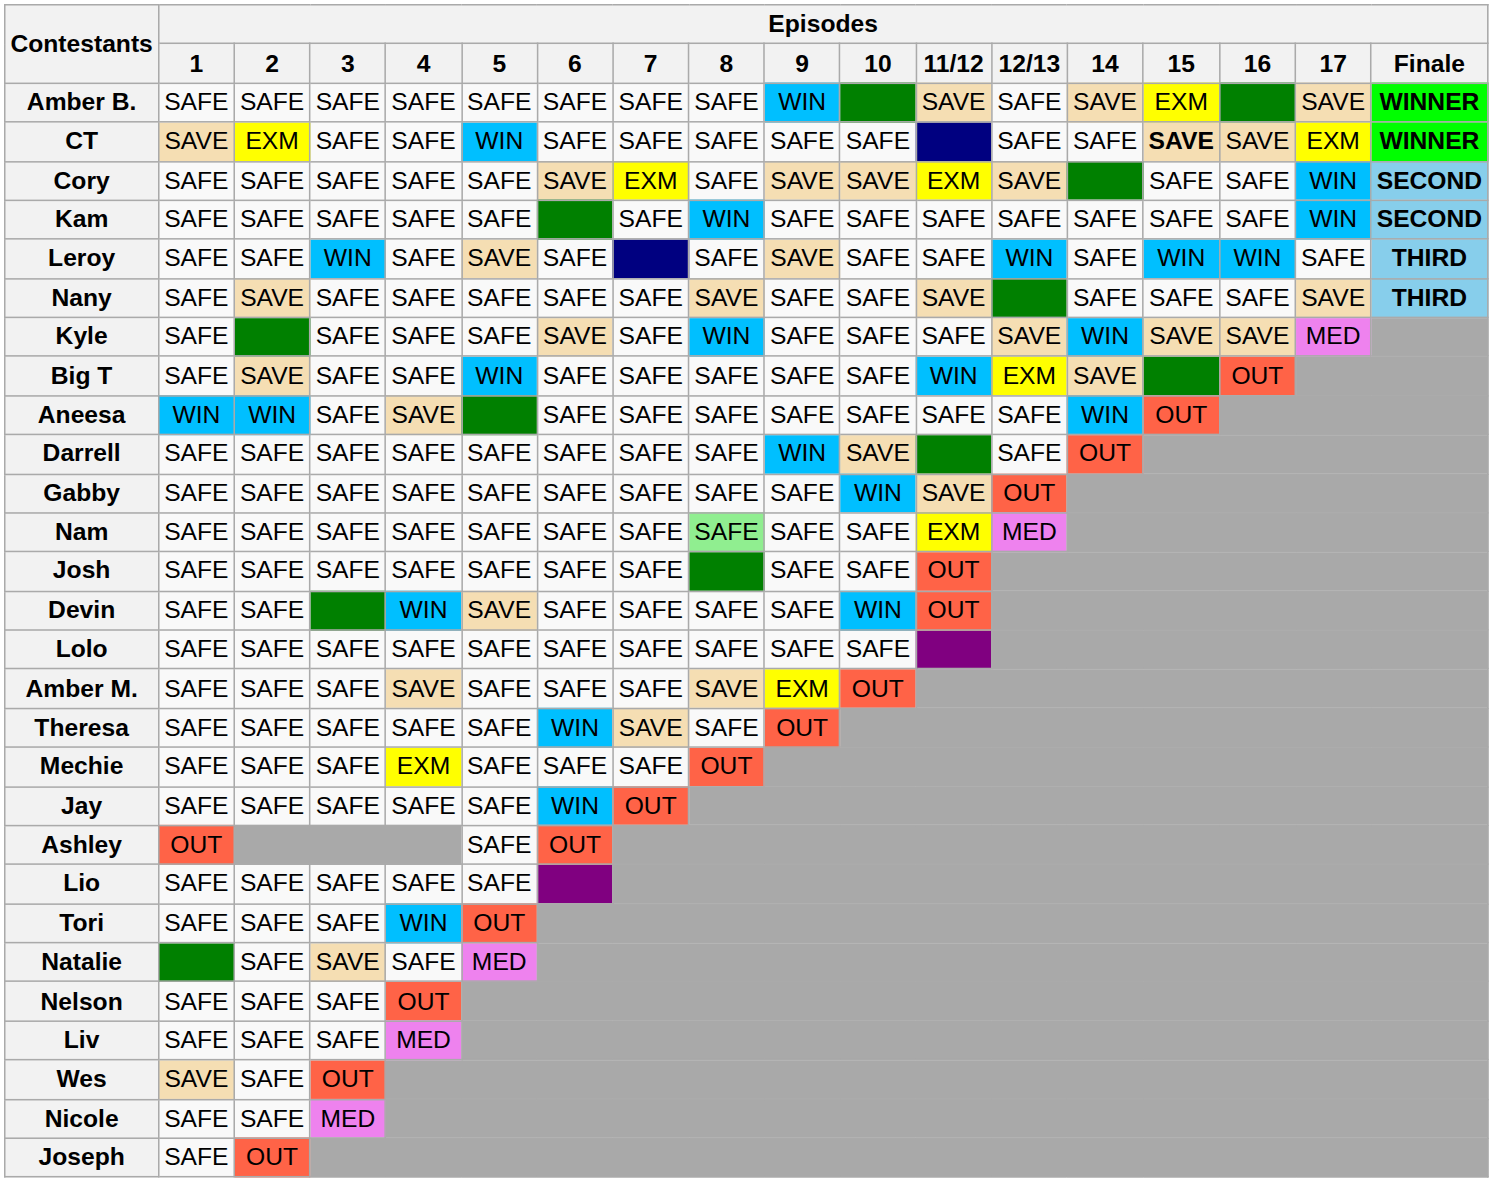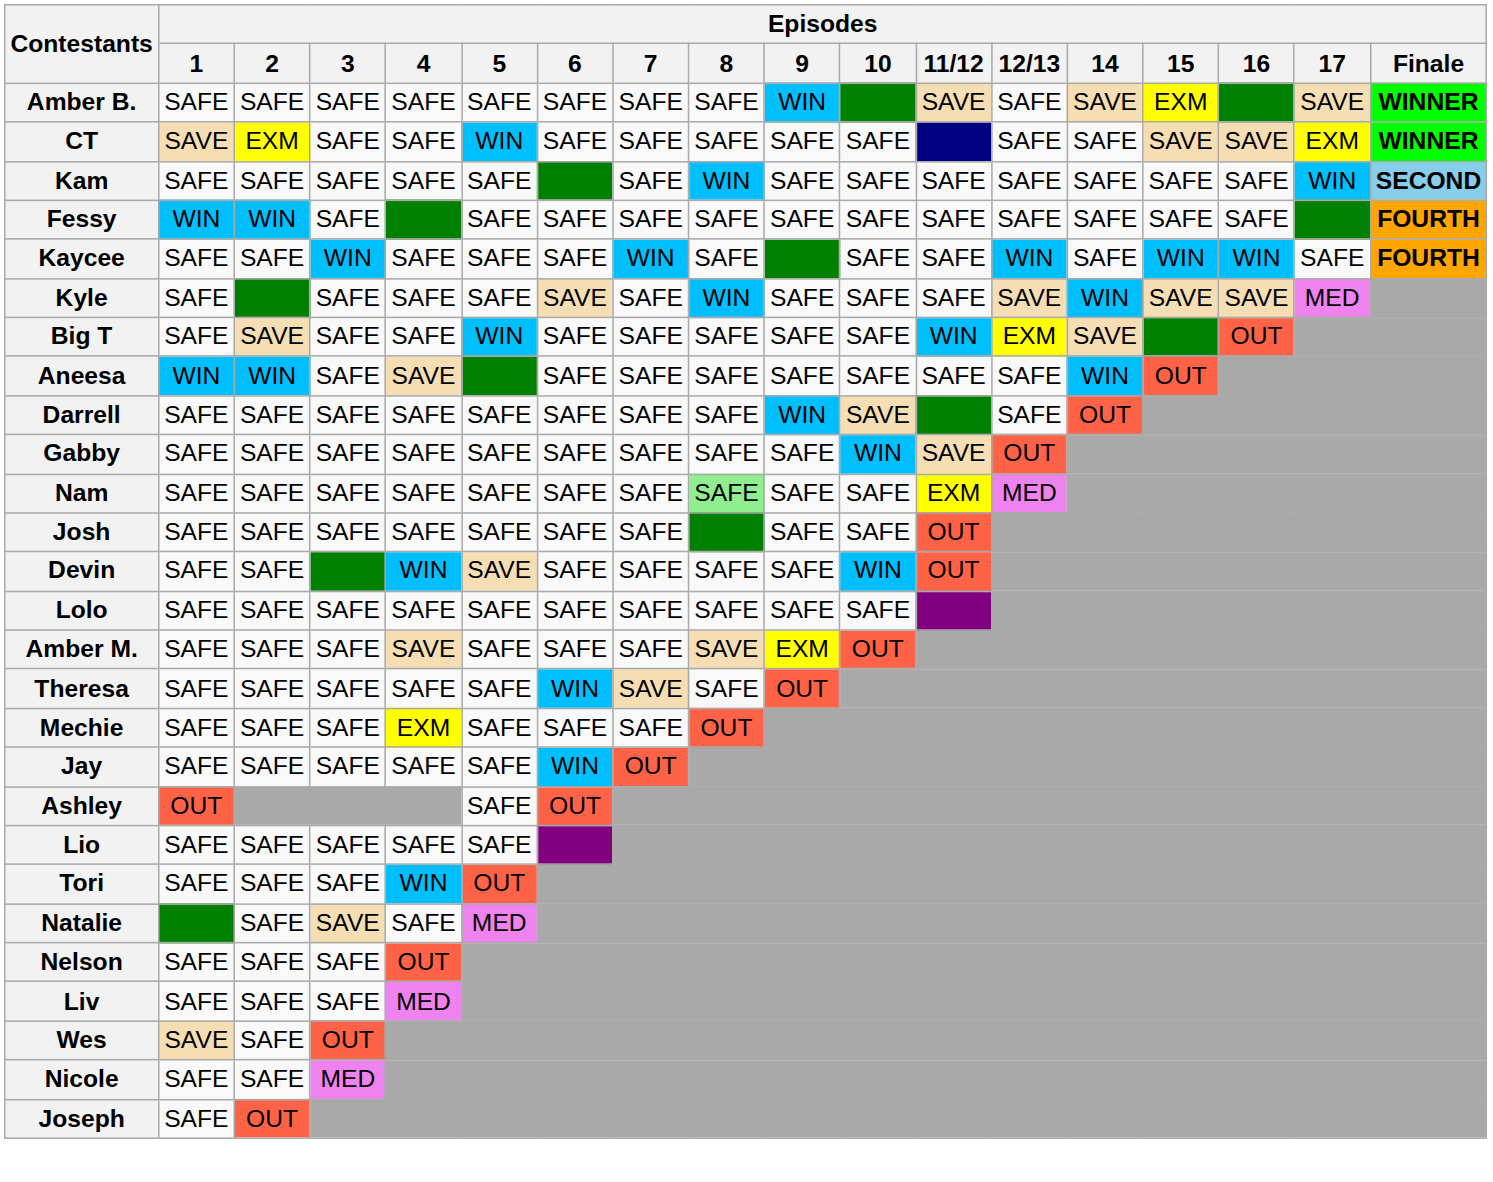CT | Episodes / 15: bold -> normal
- row: Cory | SAFE | SAFE | SAFE | SAFE | SAFE | SAVE | EXM | SAFE | SAVE | SAVE | EXM | SAVE | SAFE | SAFE | WIN | SECOND
- row: Leroy | SAFE | SAFE | WIN | SAFE | SAVE | SAFE | SAFE | SAVE | SAFE | SAFE | WIN | SAFE | WIN | WIN | SAFE | THIRD
- row: Nany | SAFE | SAVE | SAFE | SAFE | SAFE | SAFE | SAFE | SAVE | SAFE | SAFE | SAVE | SAFE | SAFE | SAFE | SAVE | THIRD
+ row: Fessy | WIN | WIN | SAFE | SAFE | SAFE | SAFE | SAFE | SAFE | SAFE | SAFE | SAFE | SAFE | SAFE | SAFE | FOURTH
+ row: Kaycee | SAFE | SAFE | WIN | SAFE | SAFE | SAFE | WIN | SAFE | SAFE | SAFE | WIN | SAFE | WIN | WIN | SAFE | FOURTH
